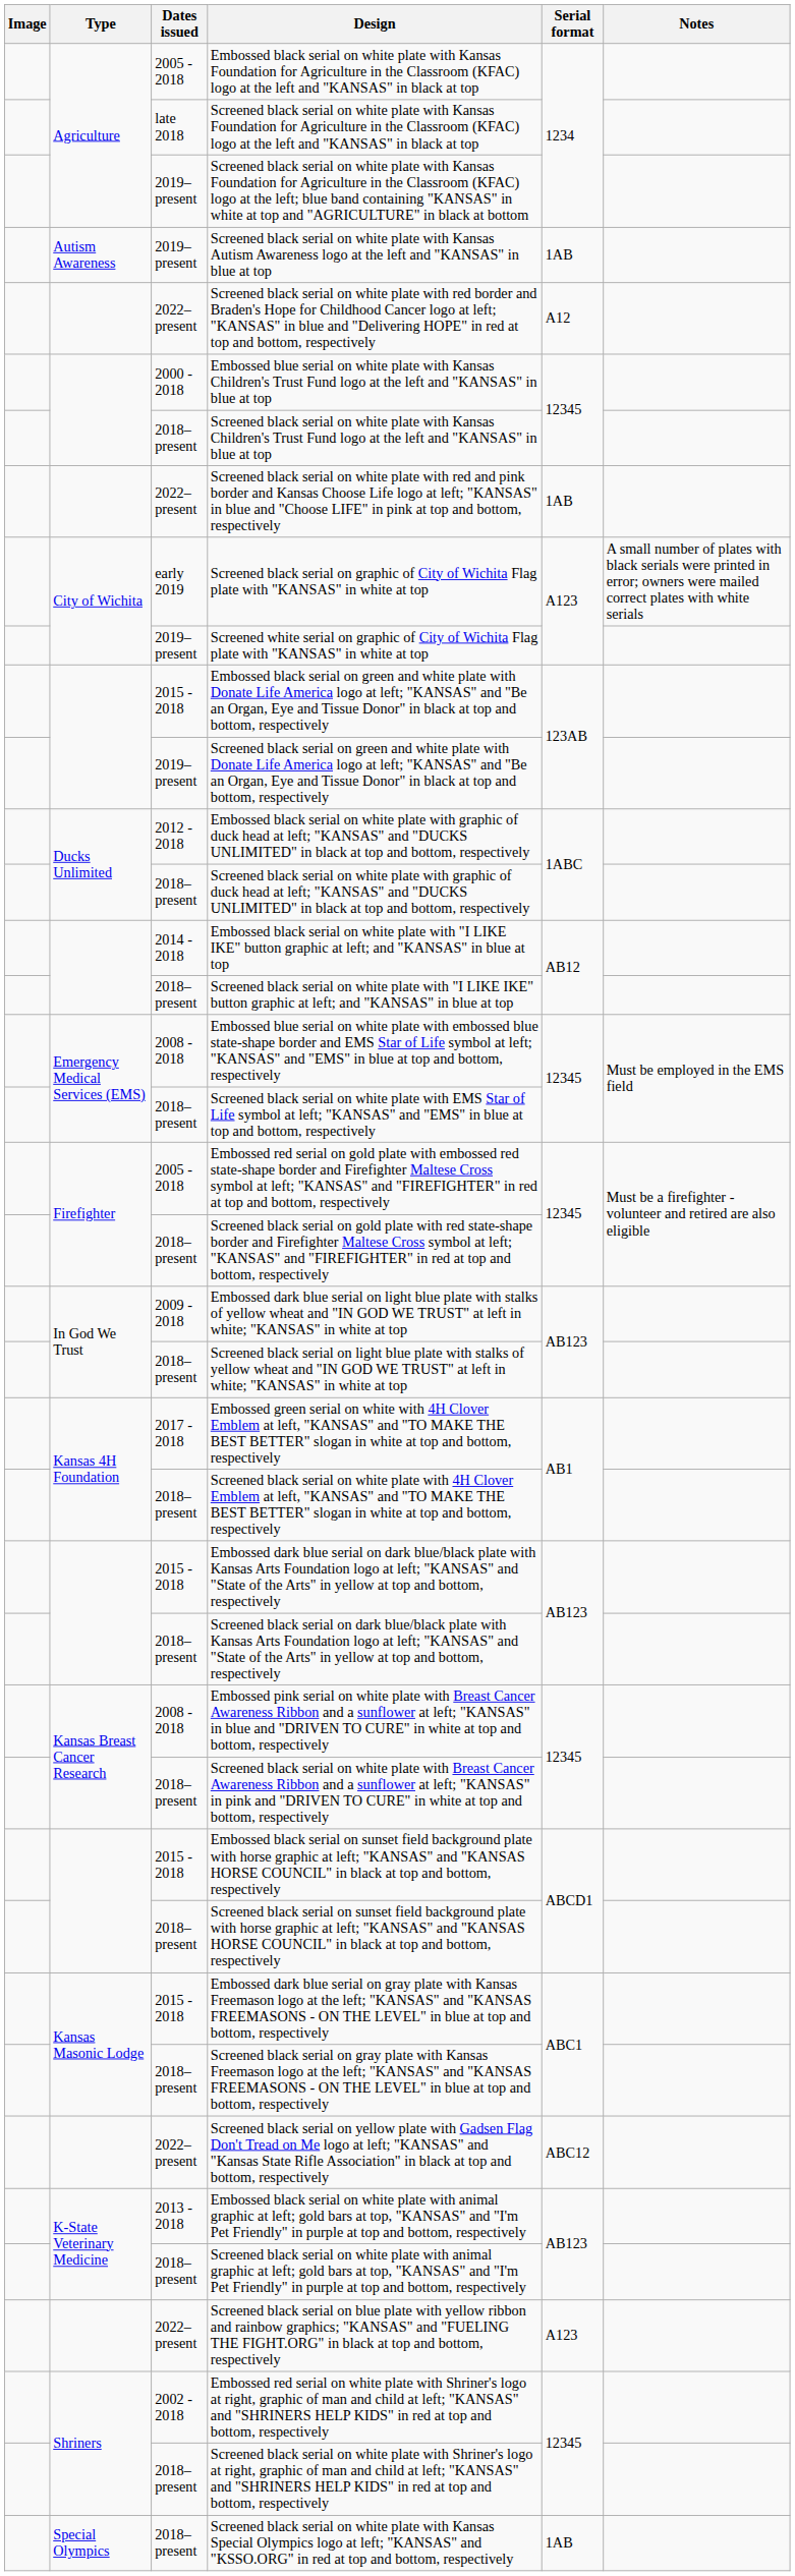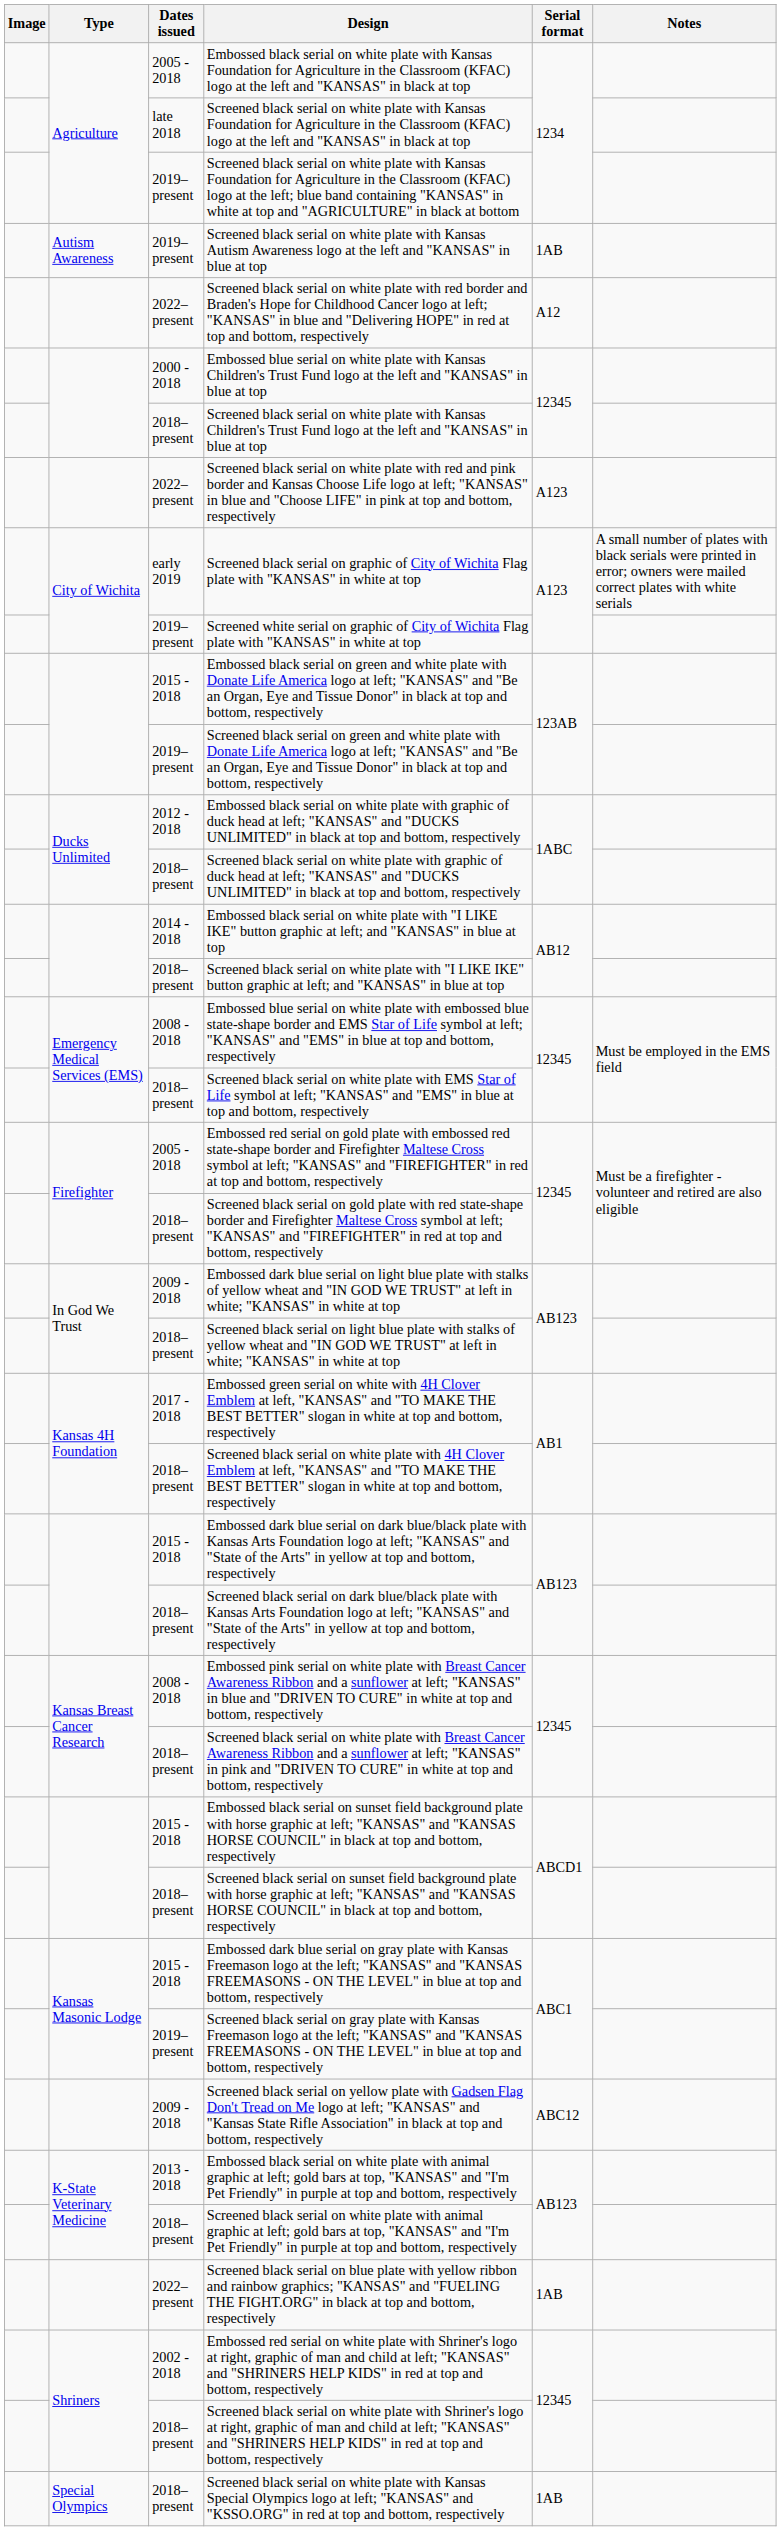row 9 | Serial format: 1AB -> A123
row 33 | Dates issued: 2018–present -> 2019–present
row 34 | Dates issued: 2022–present -> 2009 - 2018
row 37 | Serial format: A123 -> 1AB
